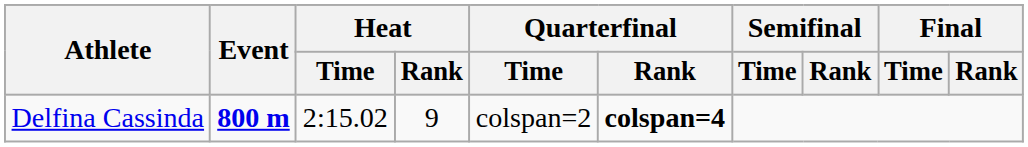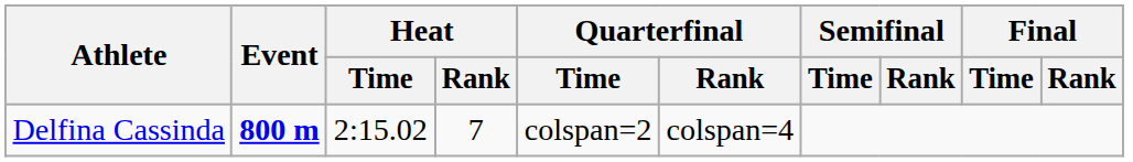Delfina Cassinda | Heat / Rank: 9 -> 7
Delfina Cassinda | Quarterfinal / Rank: bold -> normal
